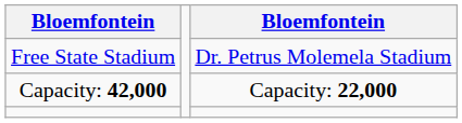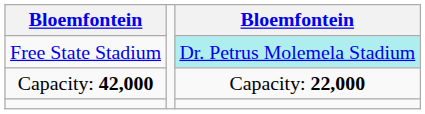Free State Stadium | column 3: no background -> paleturquoise background
